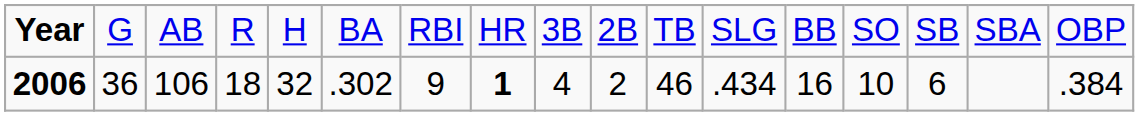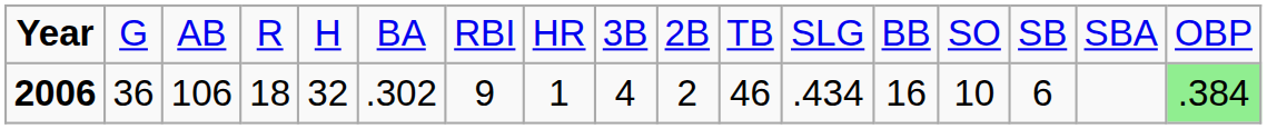2006 | column 8: bold -> normal
2006 | column 17: no background -> lightgreen background
